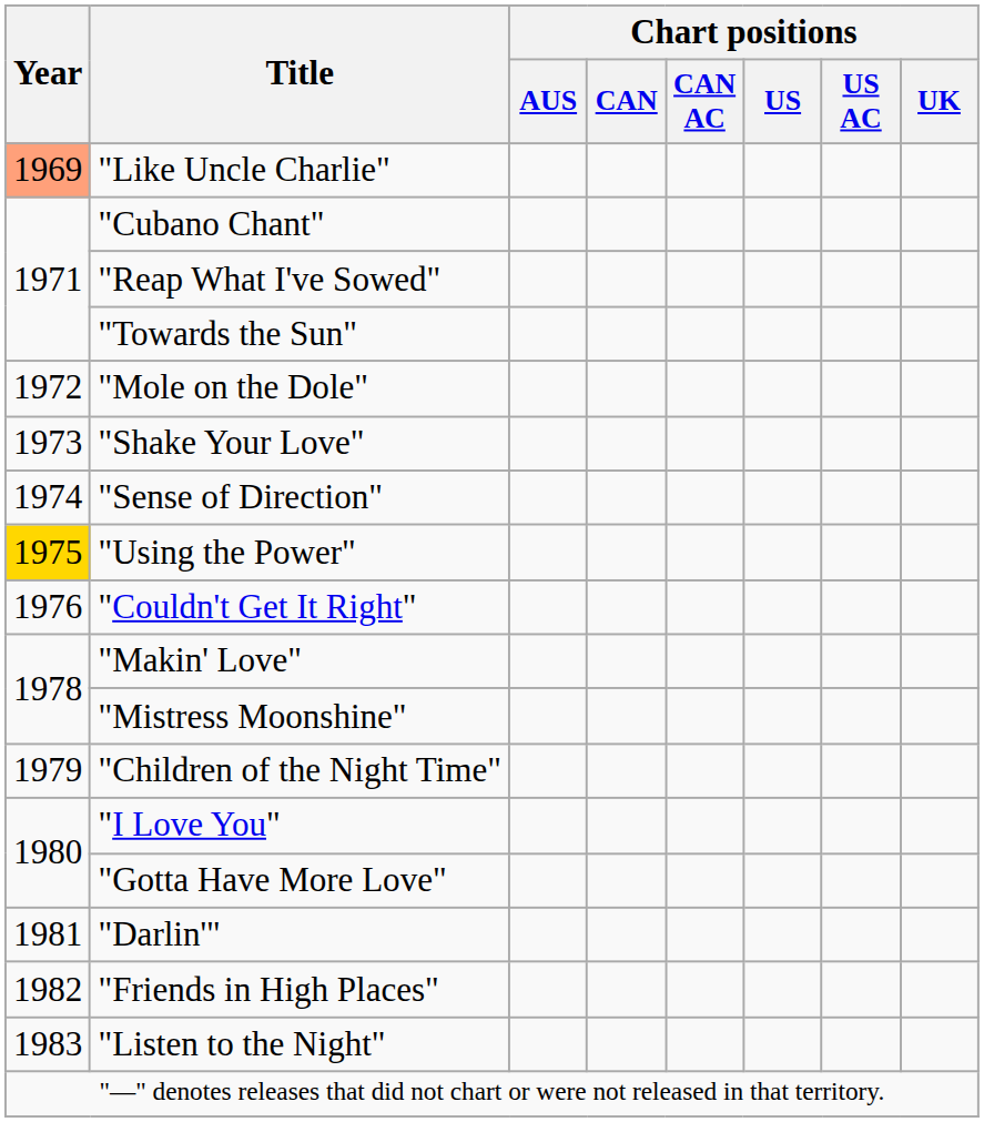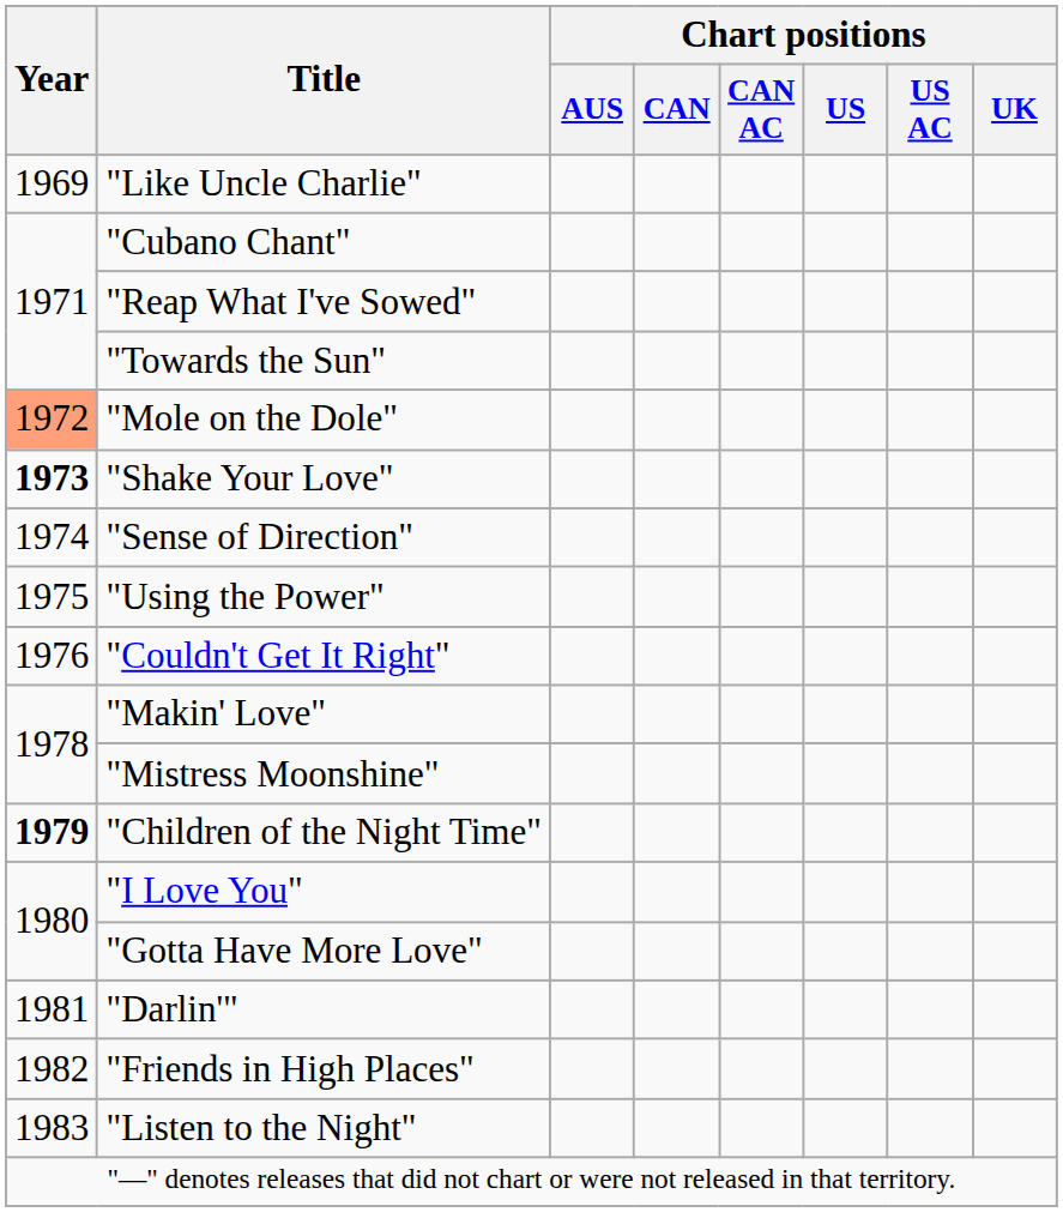"Like Uncle Charlie" | Year: lightsalmon background -> no background
"Mole on the Dole" | Year: no background -> lightsalmon background
"Shake Your Love" | Year: normal -> bold
"Using the Power" | Year: gold background -> no background
"Children of the Night Time" | Year: normal -> bold
